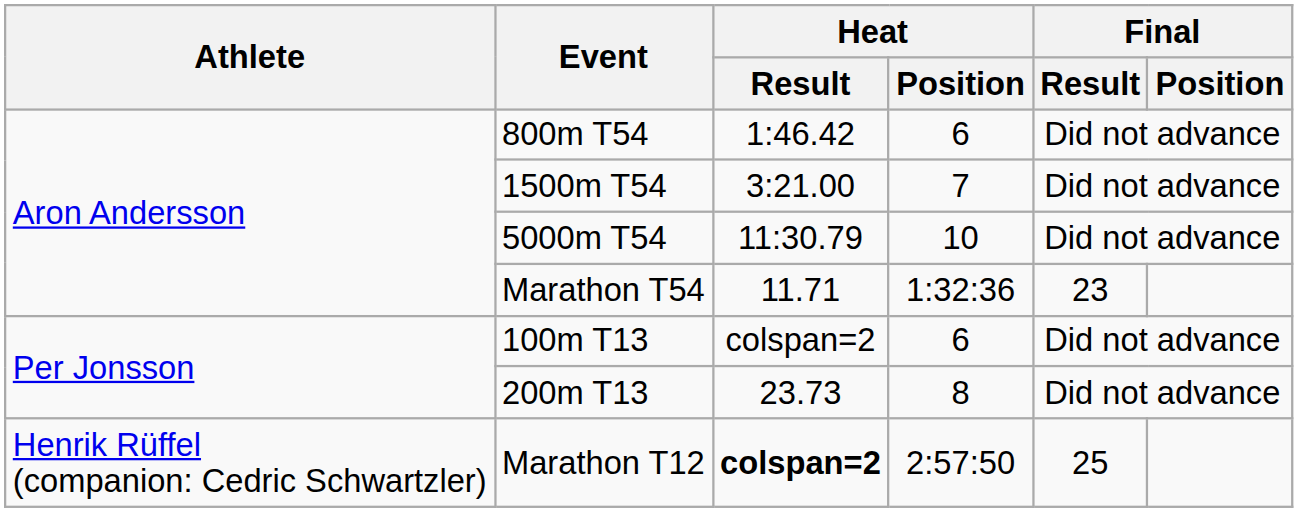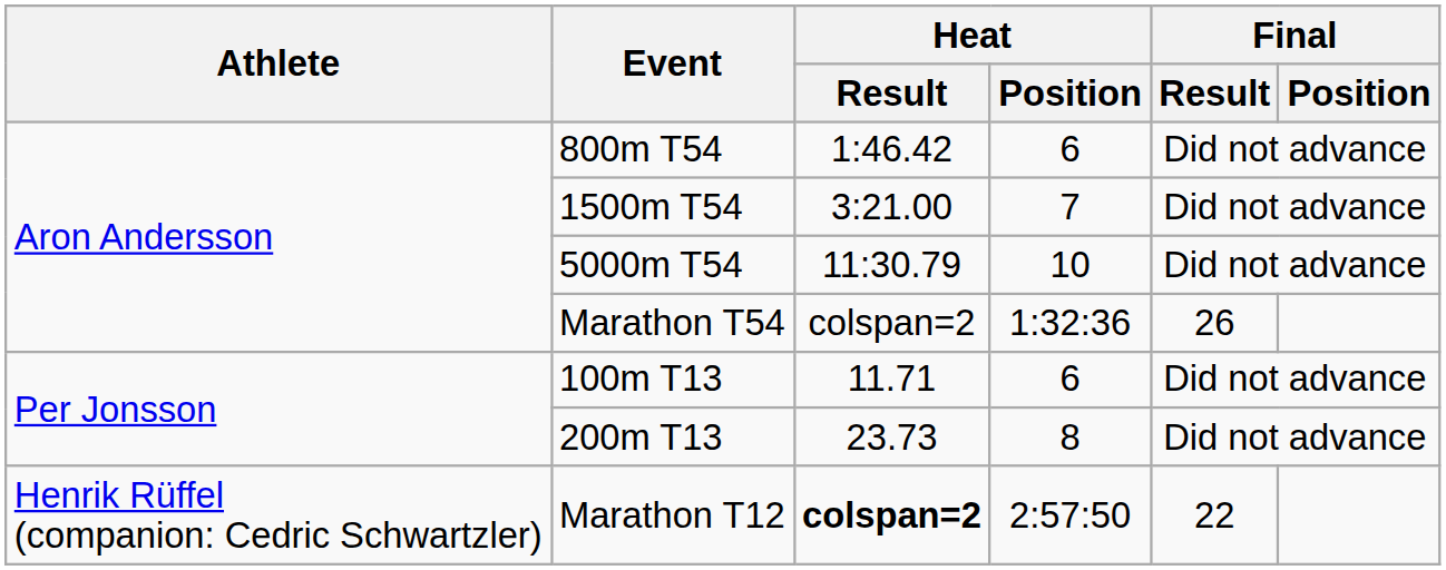Marathon T54 | Heat / Result: 11.71 -> colspan=2
Marathon T54 | Final / Result: 23 -> 26
100m T13 | Heat / Result: colspan=2 -> 11.71
Marathon T12 | Final / Result: 25 -> 22
